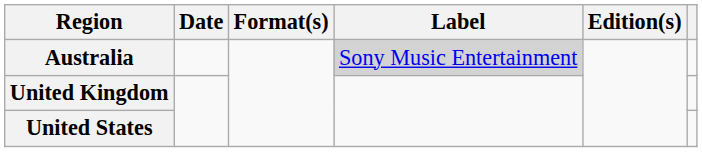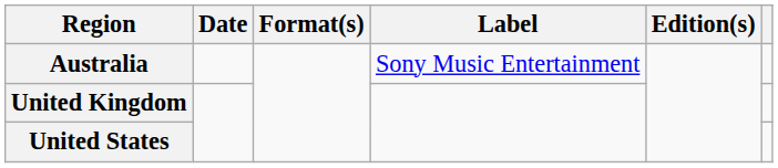Australia | Label: lightgrey background -> no background
